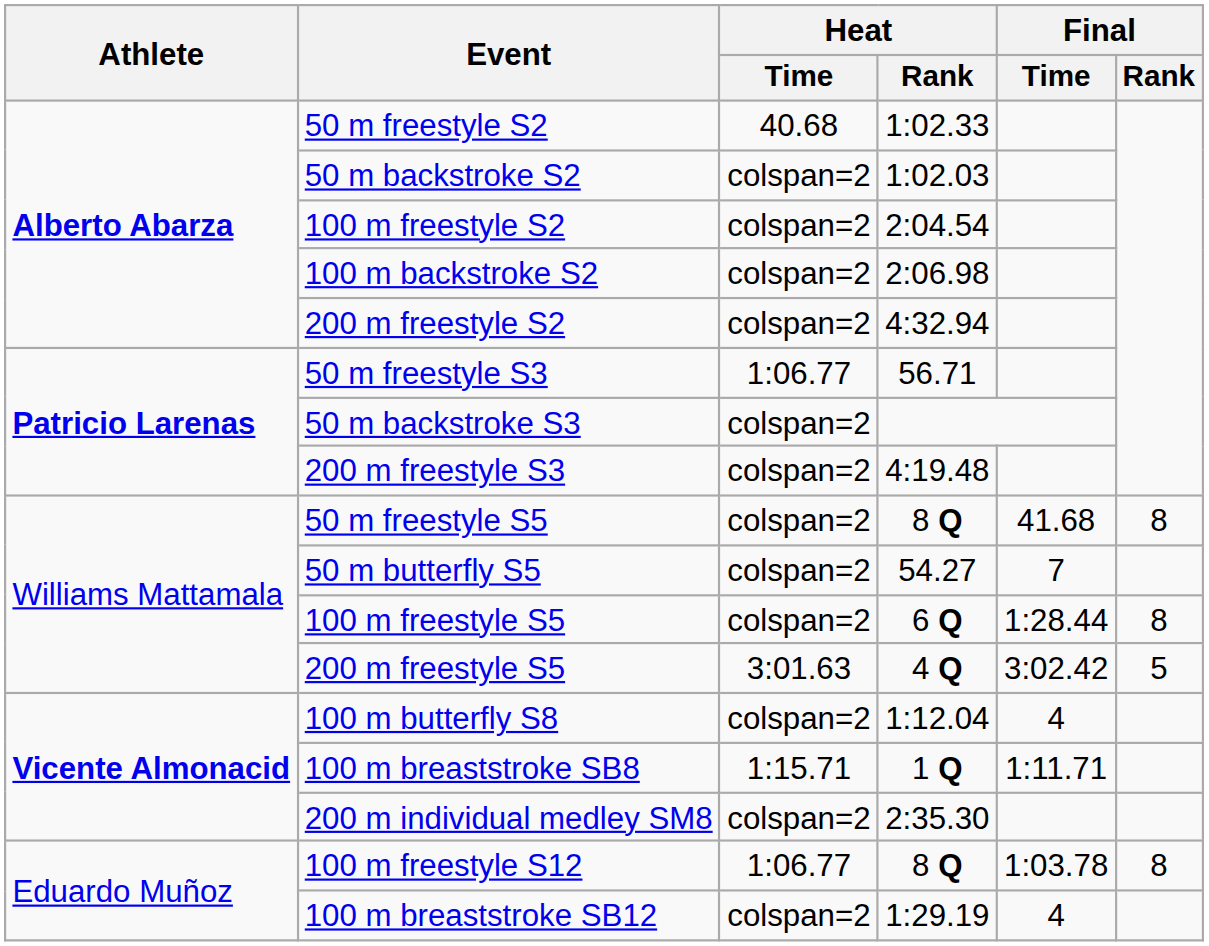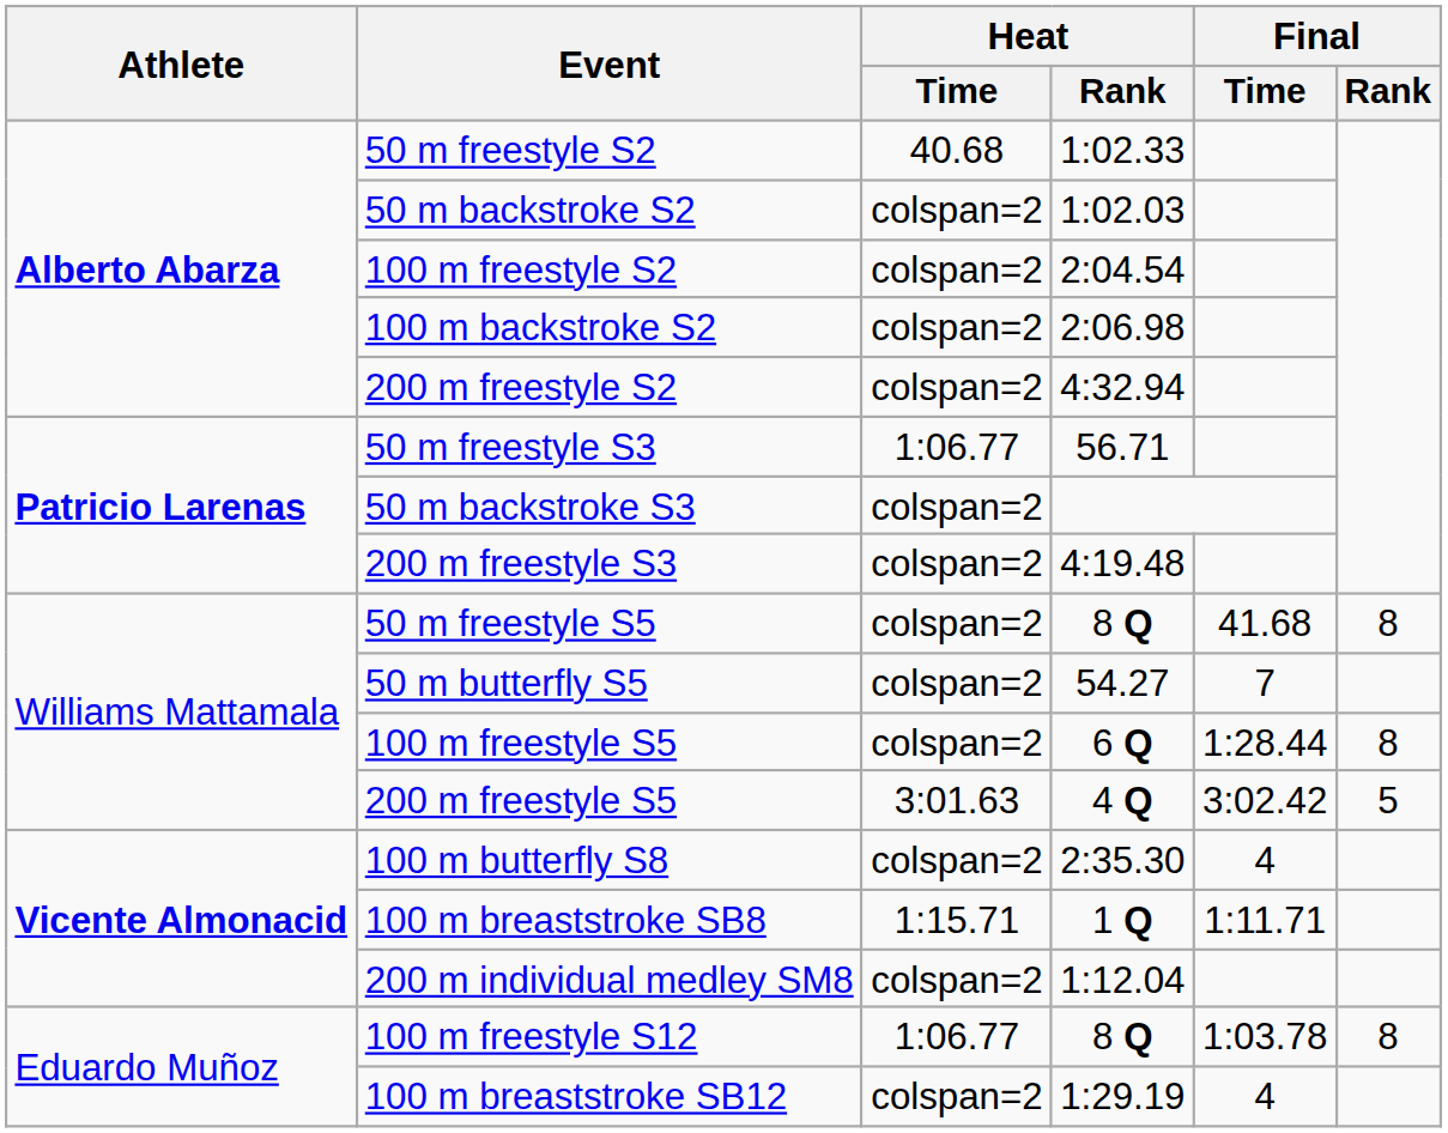100 m butterfly S8 | Heat / Rank: 1:12.04 -> 2:35.30
200 m individual medley SM8 | Heat / Rank: 2:35.30 -> 1:12.04
